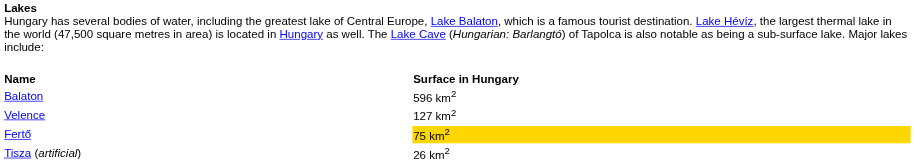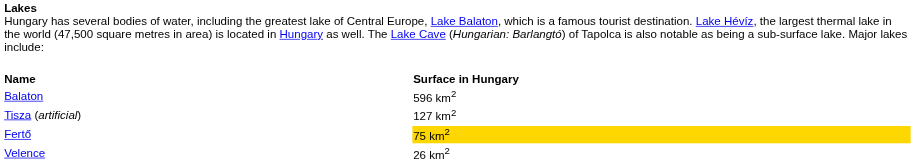row 4 | column 1: Velence -> Tisza (artificial)
row 6 | column 1: Tisza (artificial) -> Velence
